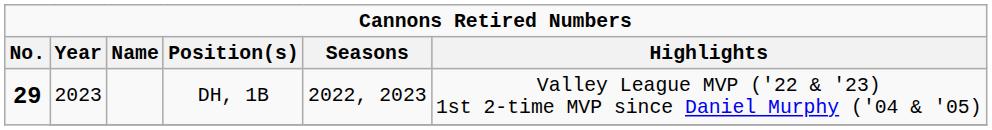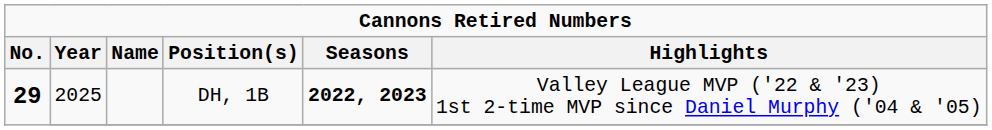DH, 1B | Year: 2023 -> 2025
DH, 1B | Seasons: normal -> bold
